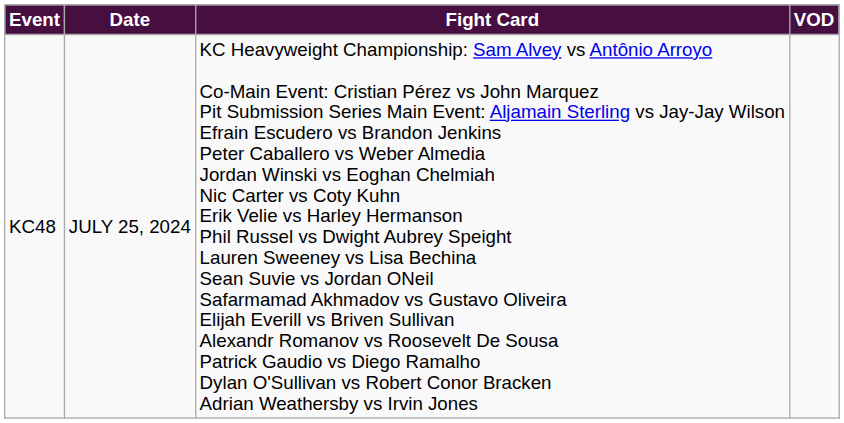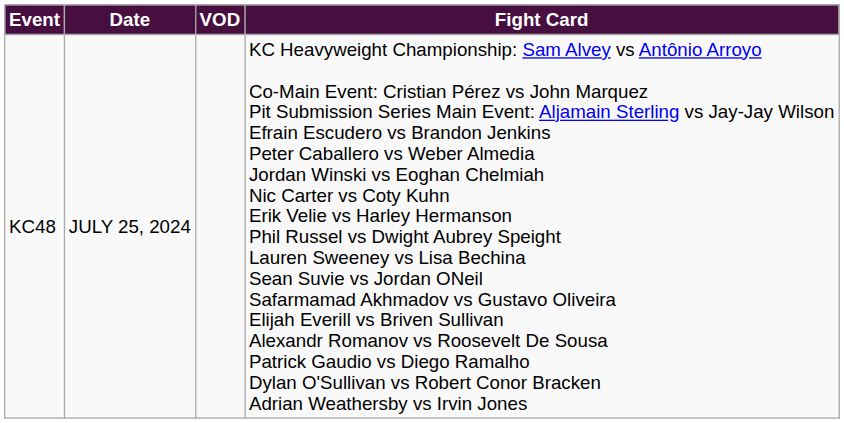columns swapped: Fight Card <-> VOD
